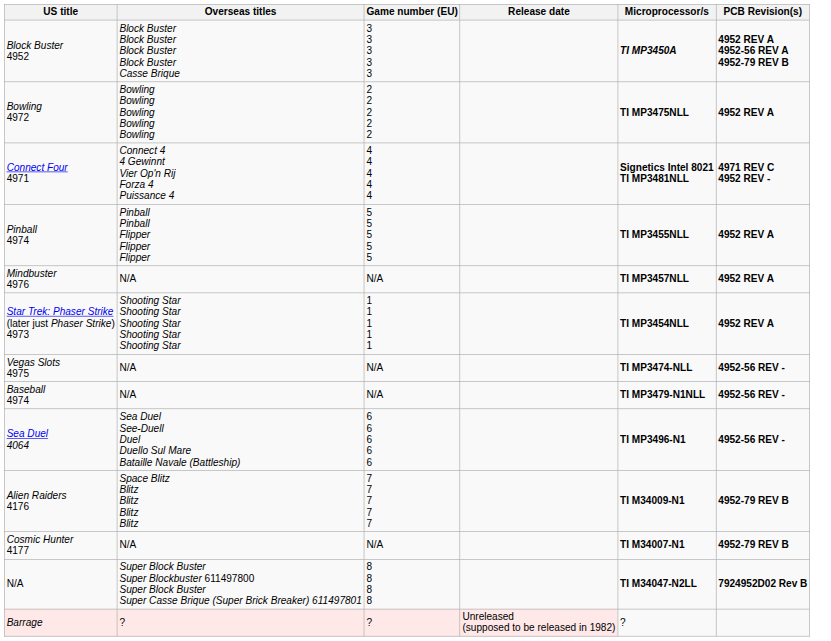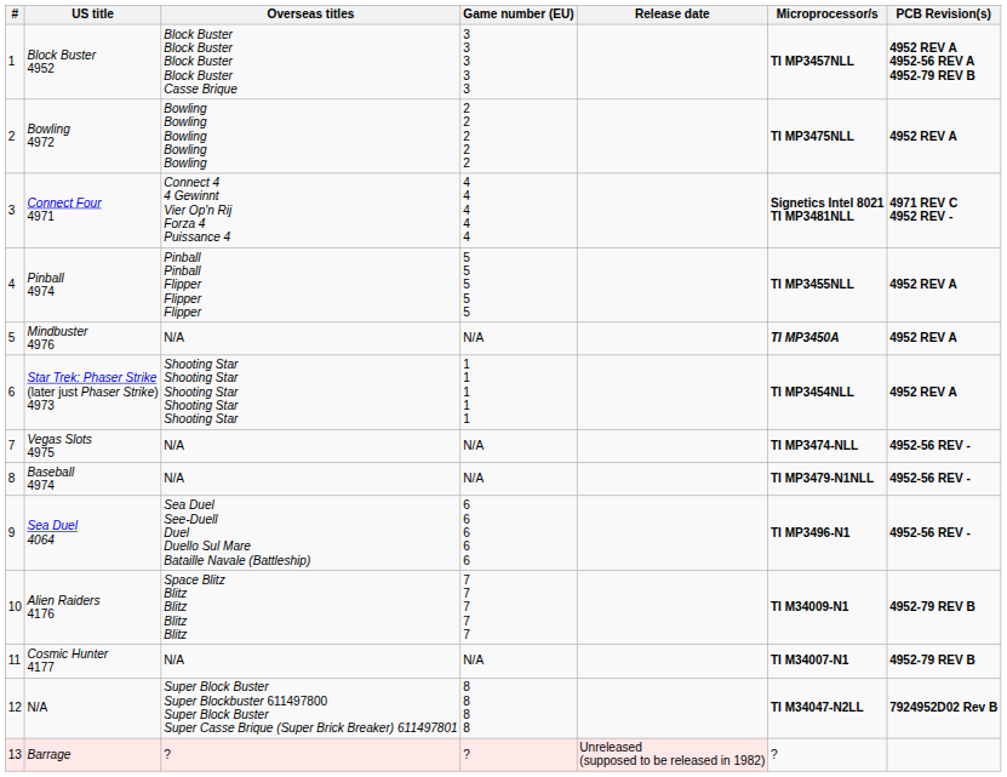+ column: # | 1 | 2 | 3 | 4 | 5 | 6 | 7 | 8 | 9 | 10 | 11 | 12 | 13
Block Buster 4952 | Microprocessor/s: TI MP3450A -> TI MP3457NLL
Mindbuster 4976 | Microprocessor/s: TI MP3457NLL -> TI MP3450A
